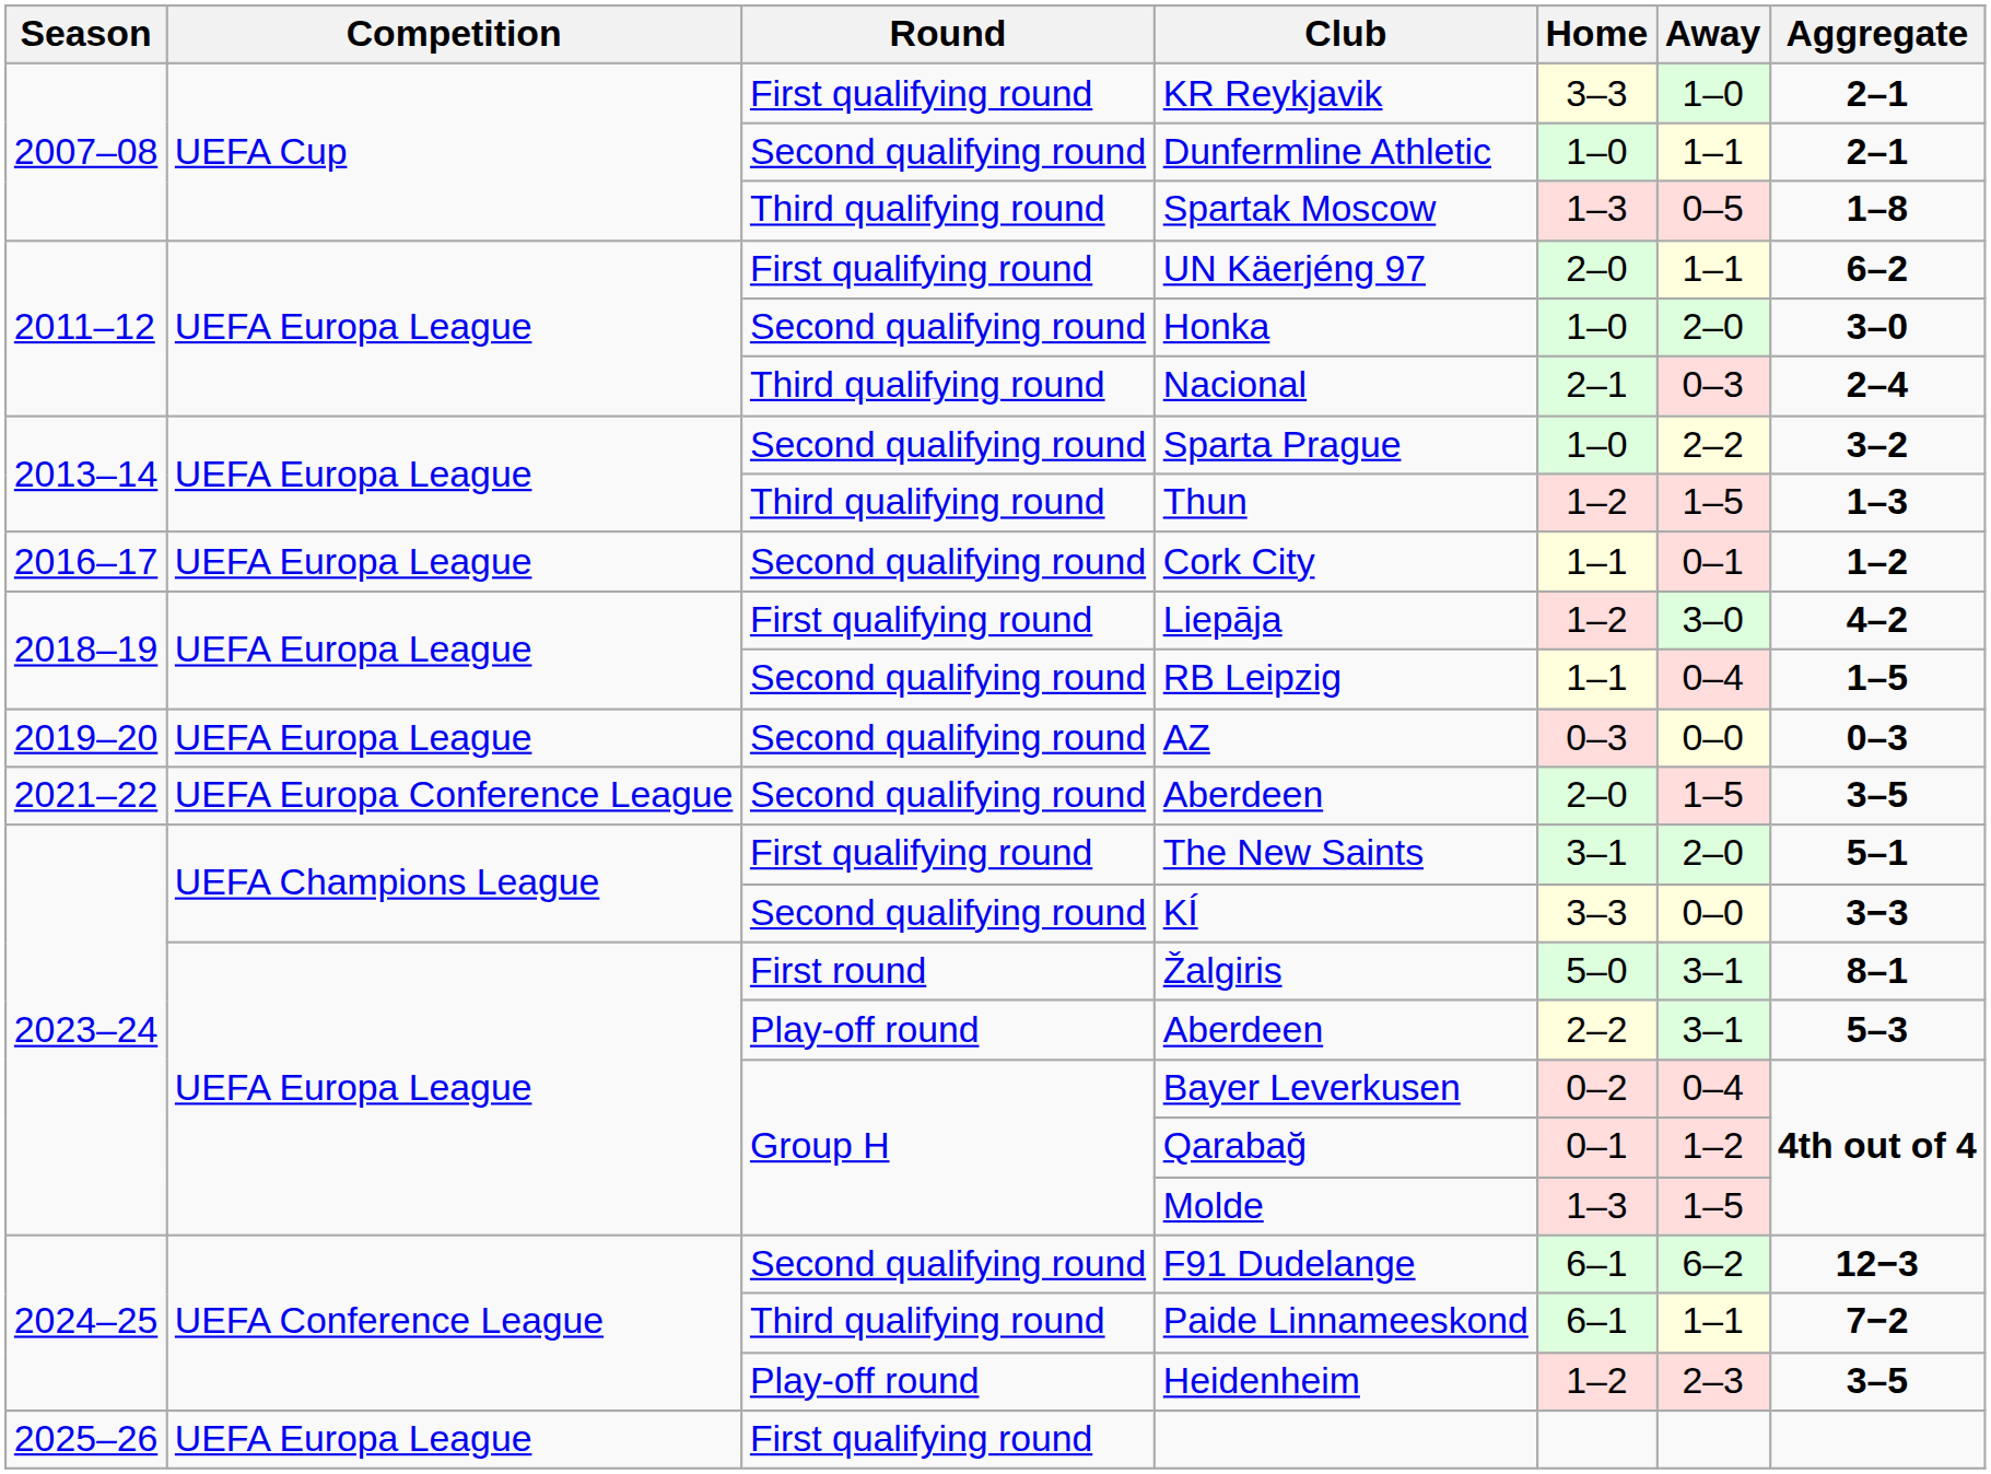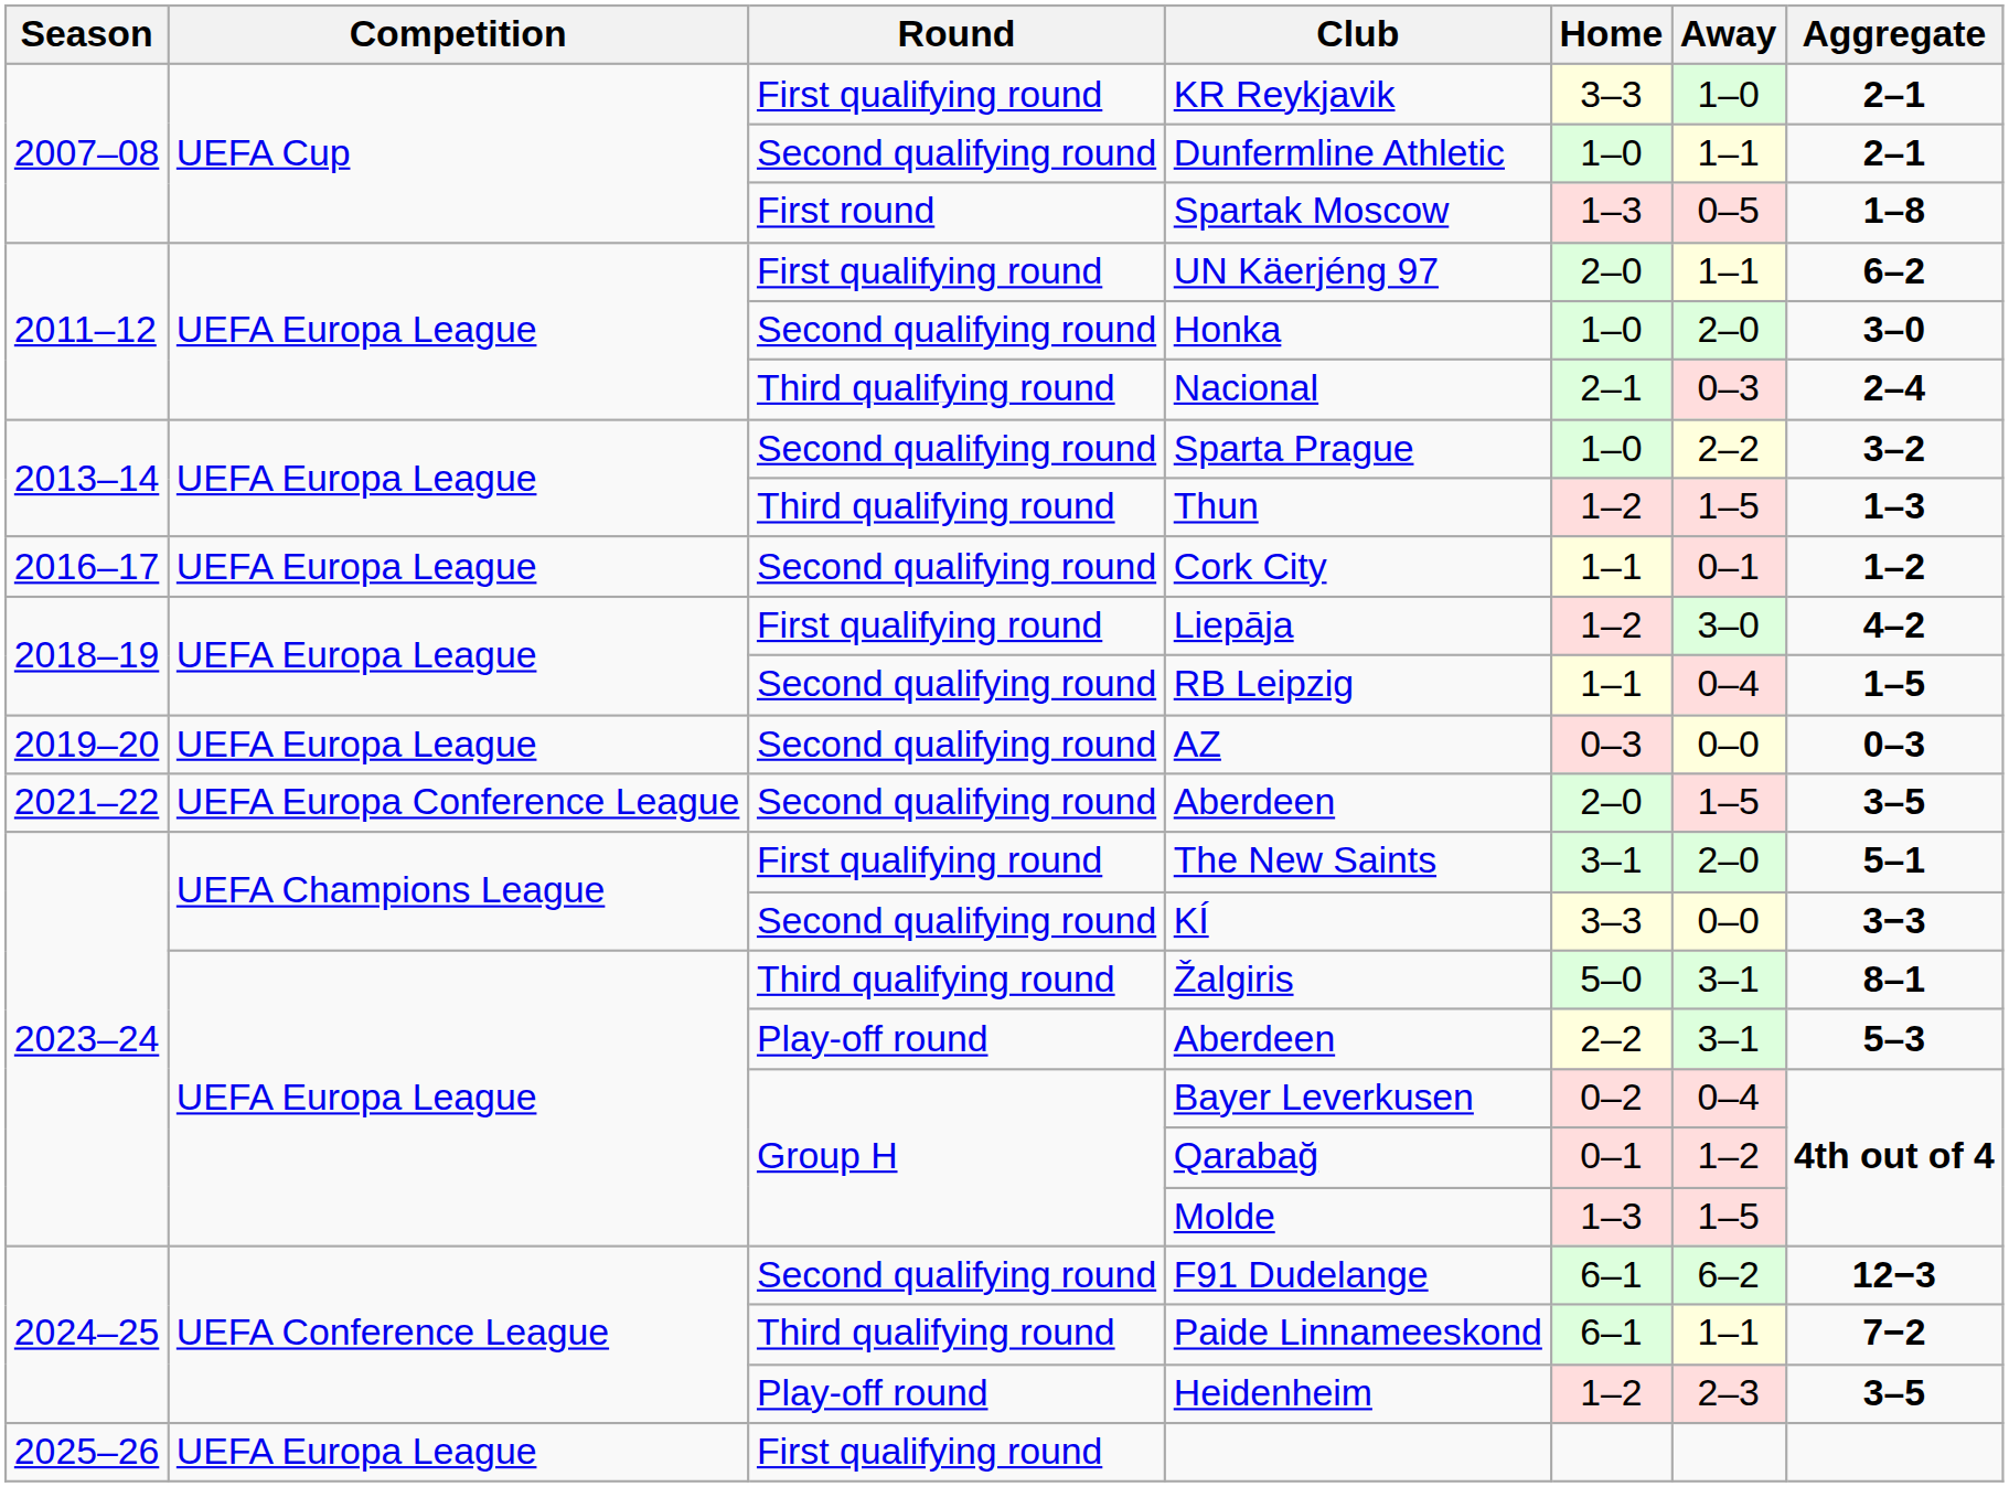Spartak Moscow | Round: Third qualifying round -> First round
Žalgiris | Round: First round -> Third qualifying round
